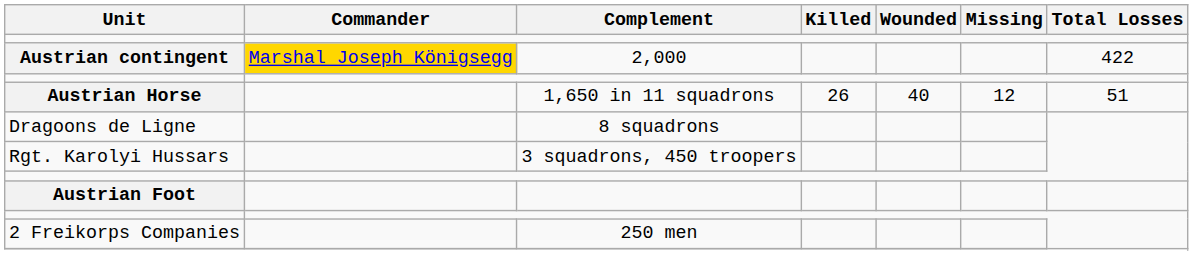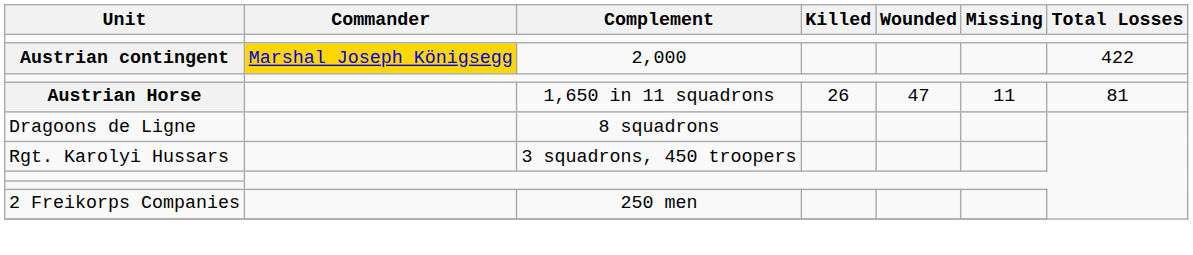Austrian Horse | Wounded: 40 -> 47
Austrian Horse | Missing: 12 -> 11
Austrian Horse | Total Losses: 51 -> 81
- row: Austrian Foot
